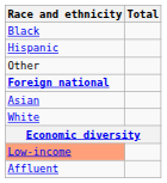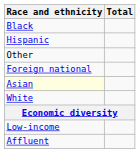Foreign national | Race and ethnicity: bold -> normal
Asian | Race and ethnicity: no background -> lightyellow background
Low-income | Race and ethnicity: lightsalmon background -> no background
